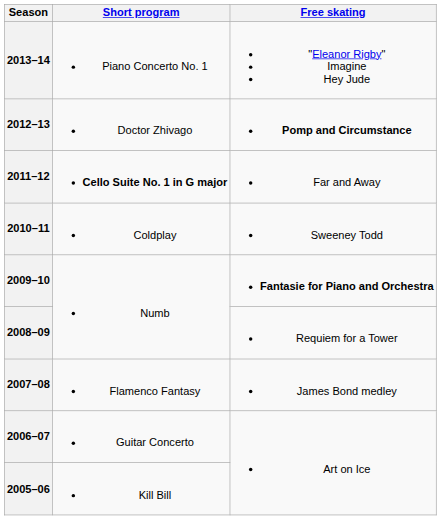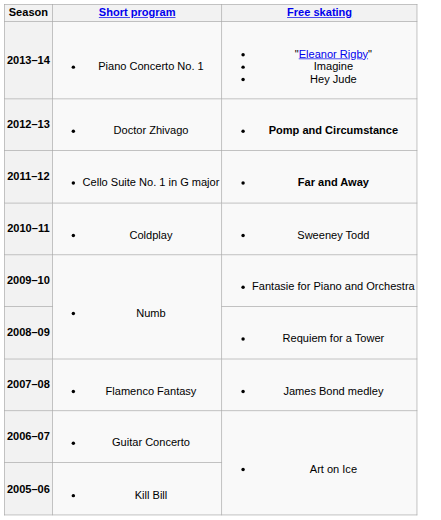2011–12 | Short program: bold -> normal
2011–12 | Free skating: normal -> bold
2009–10 | Free skating: bold -> normal
